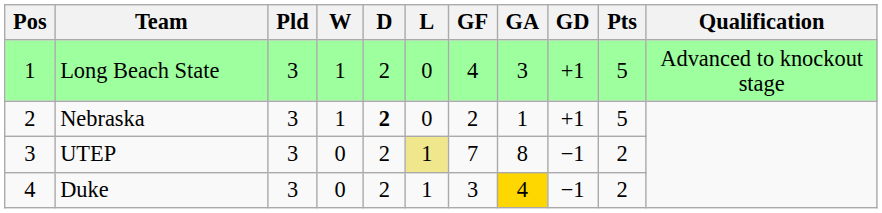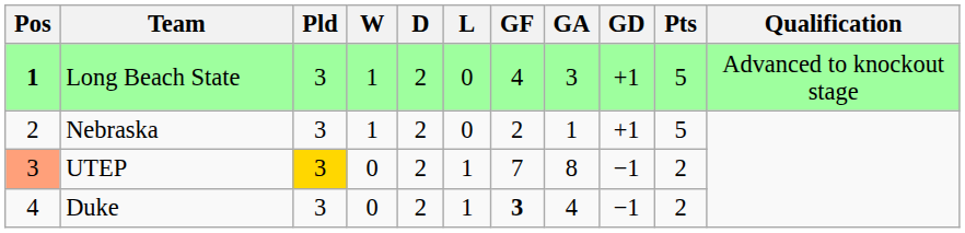Long Beach State | Pos: normal -> bold
Nebraska | D: bold -> normal
UTEP | Pos: no background -> lightsalmon background
UTEP | Pld: no background -> gold background
UTEP | L: khaki background -> no background
Duke | GF: normal -> bold
Duke | GA: gold background -> no background
